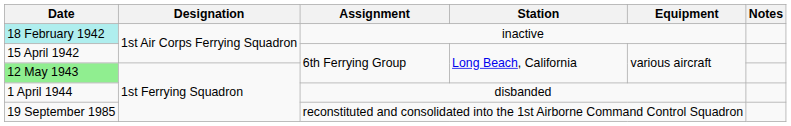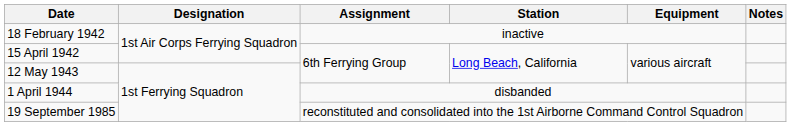18 February 1942 | Date: paleturquoise background -> no background
12 May 1943 | Date: lightgreen background -> no background
